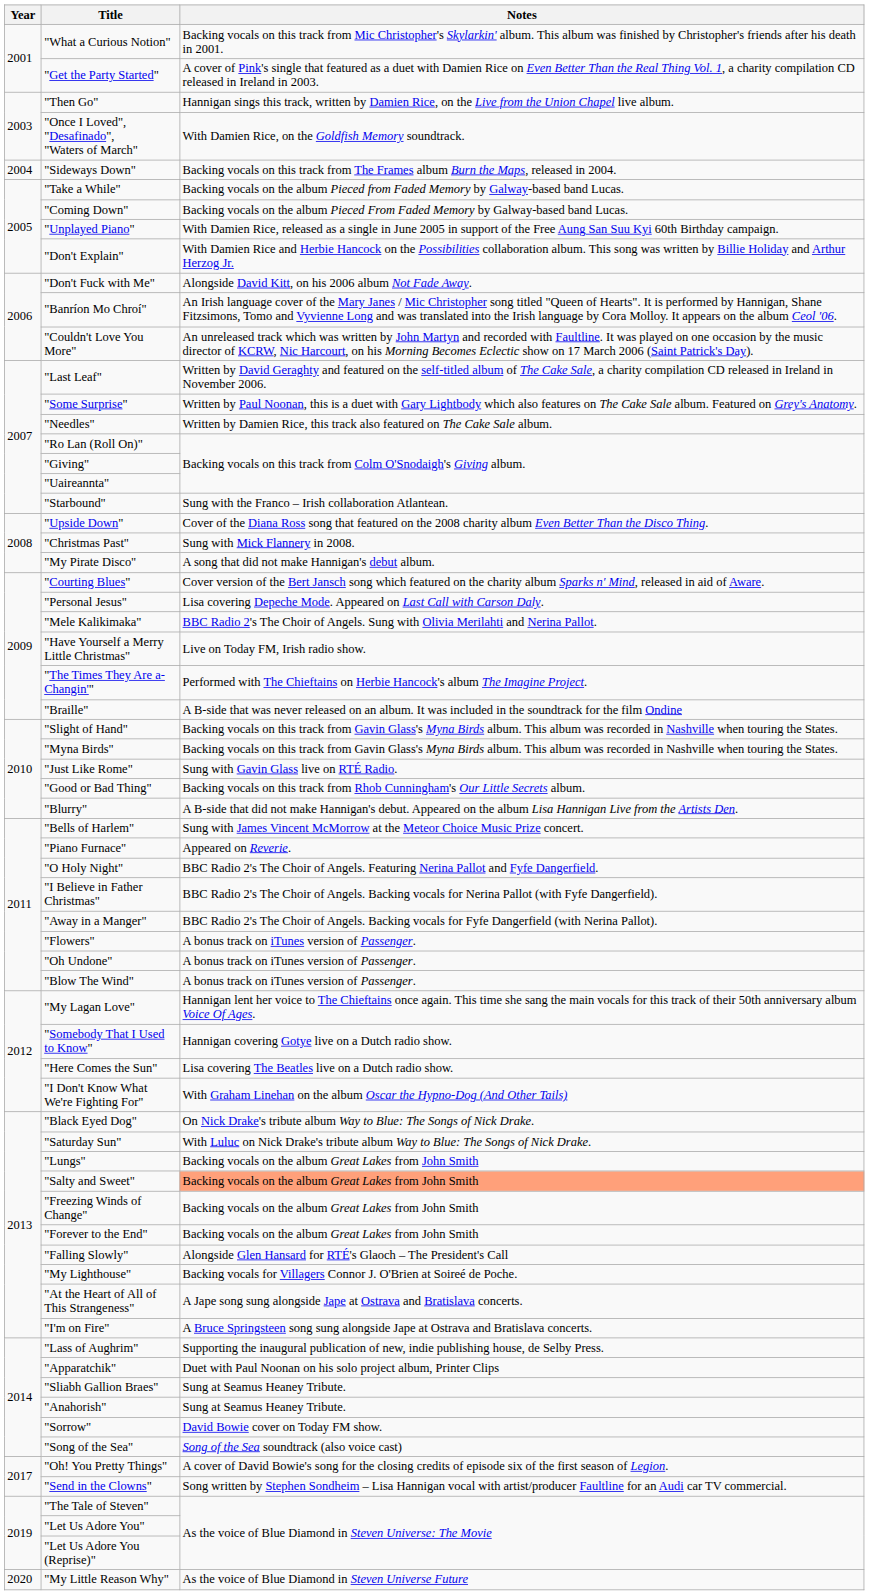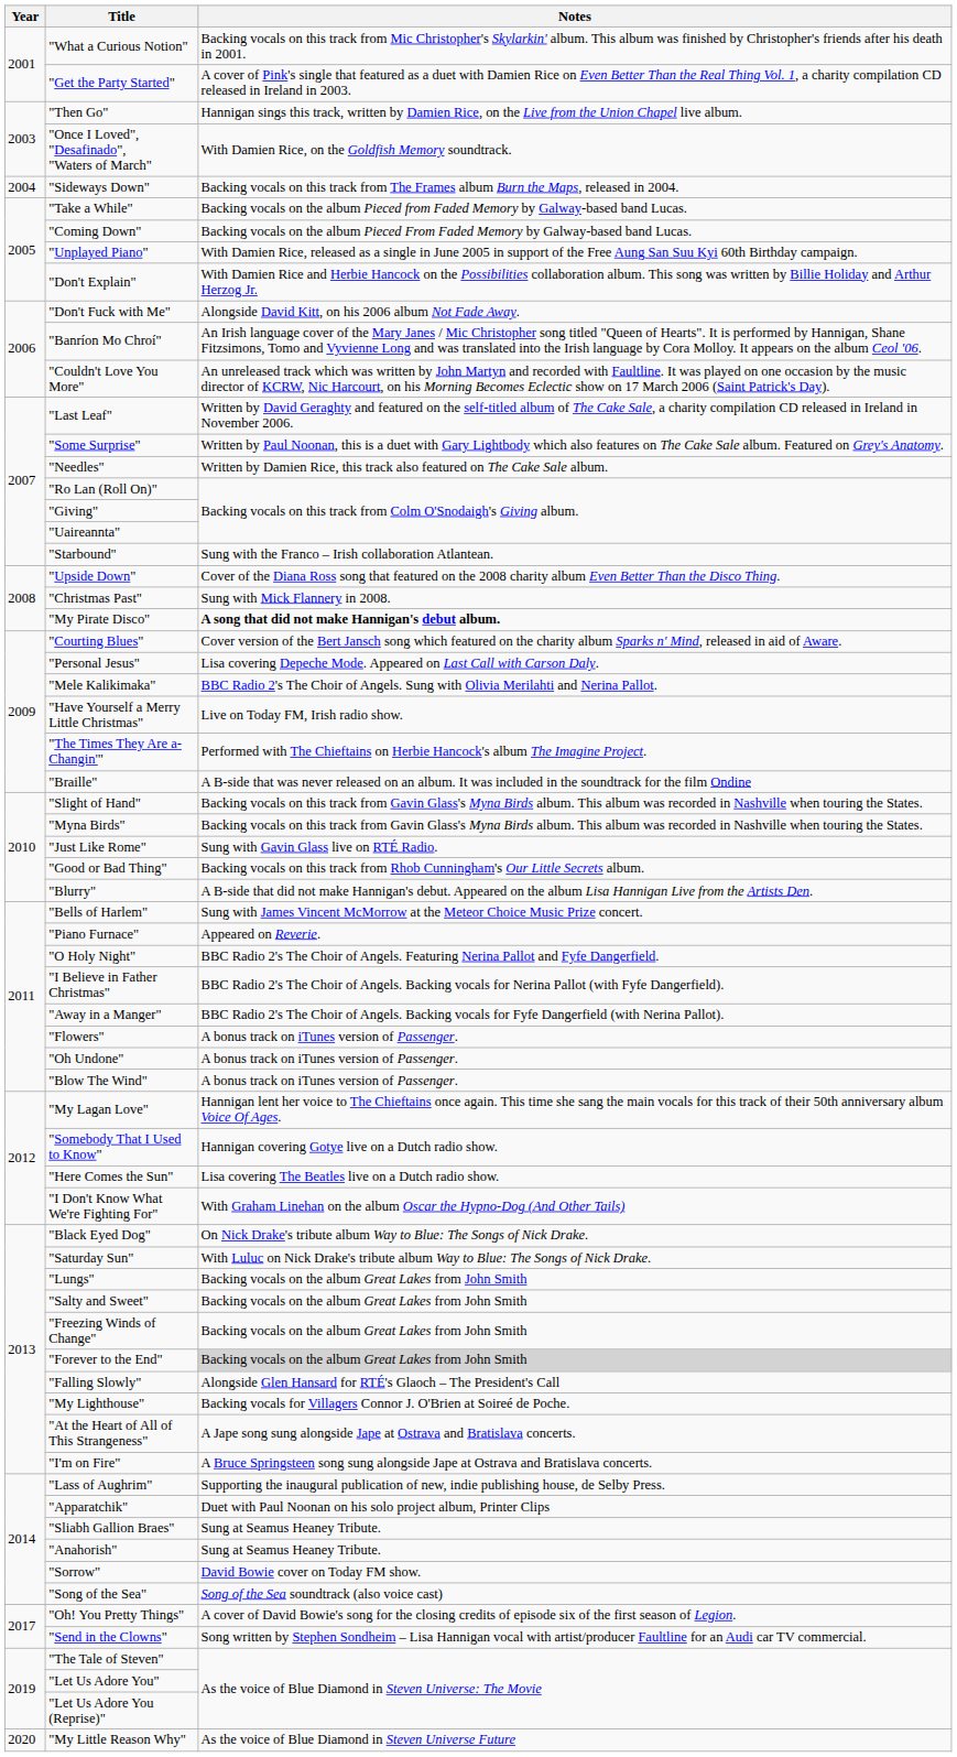"My Pirate Disco" | Notes: normal -> bold
"Salty and Sweet" | Notes: lightsalmon background -> no background
"Forever to the End" | Notes: no background -> lightgrey background
